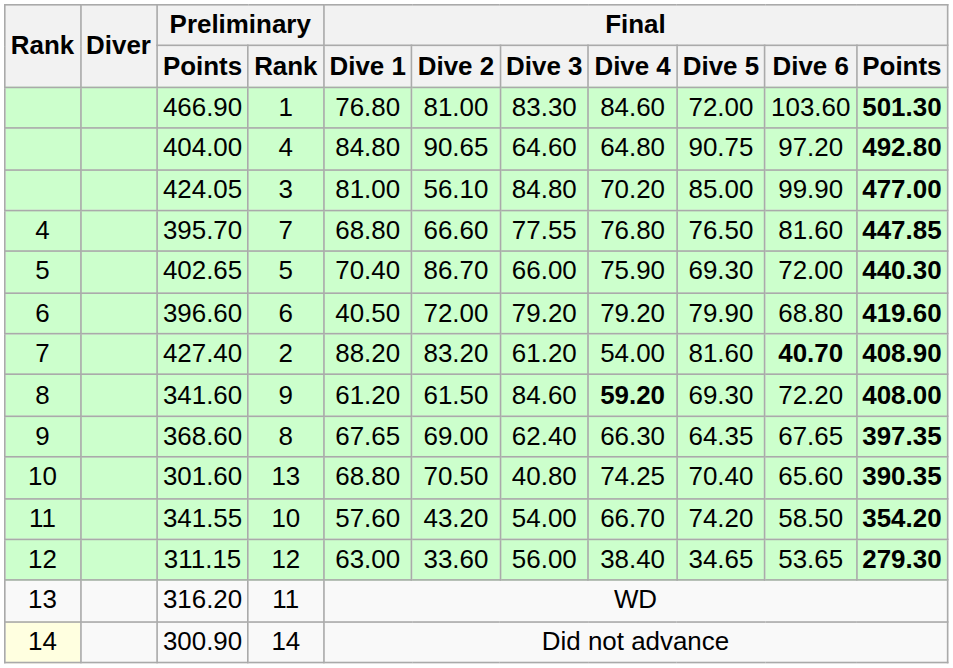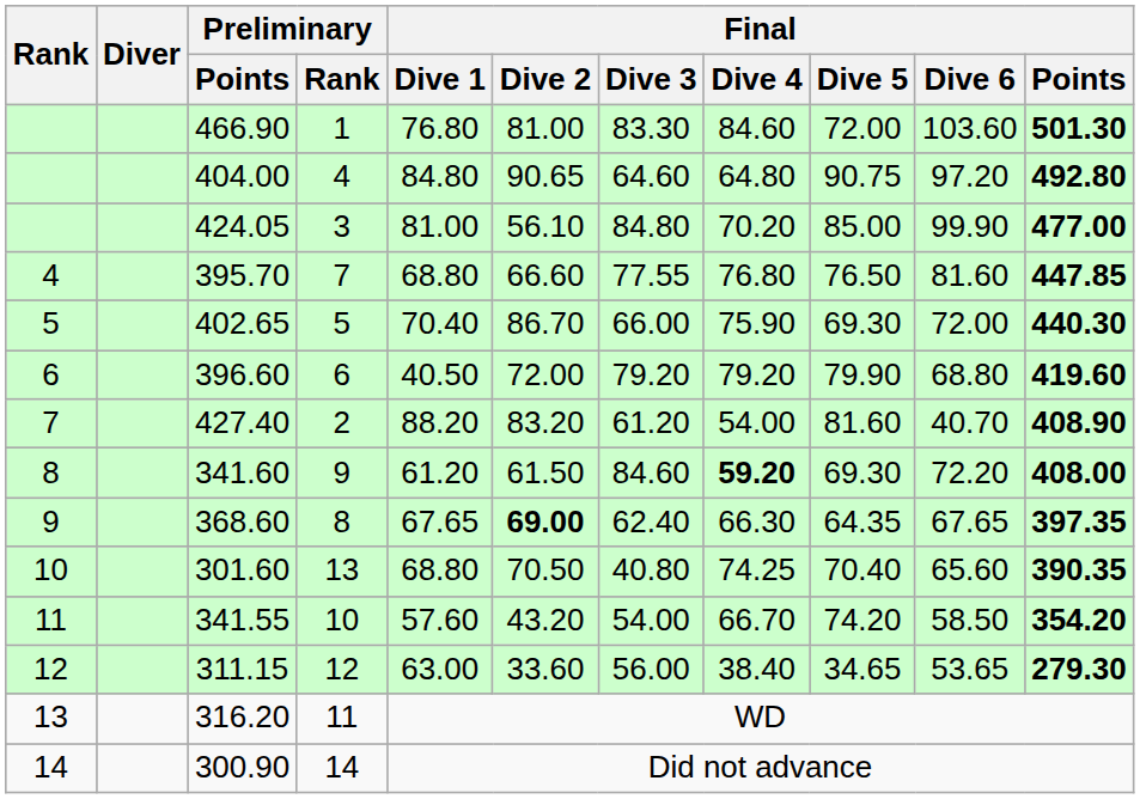427.40 | Final / Dive 6: bold -> normal
368.60 | Final / Dive 2: normal -> bold
300.90 | Rank: lightyellow background -> no background
